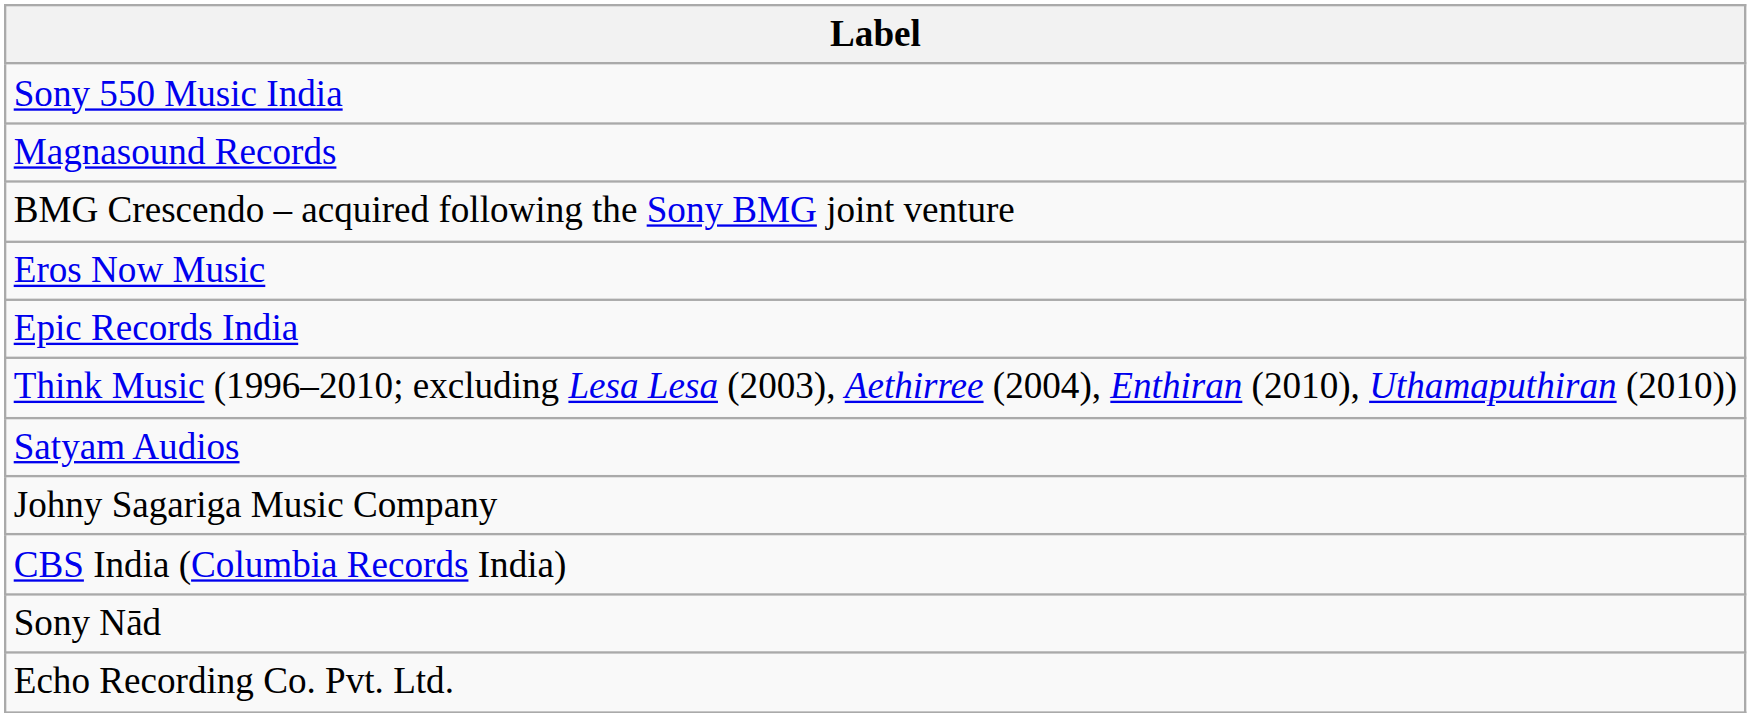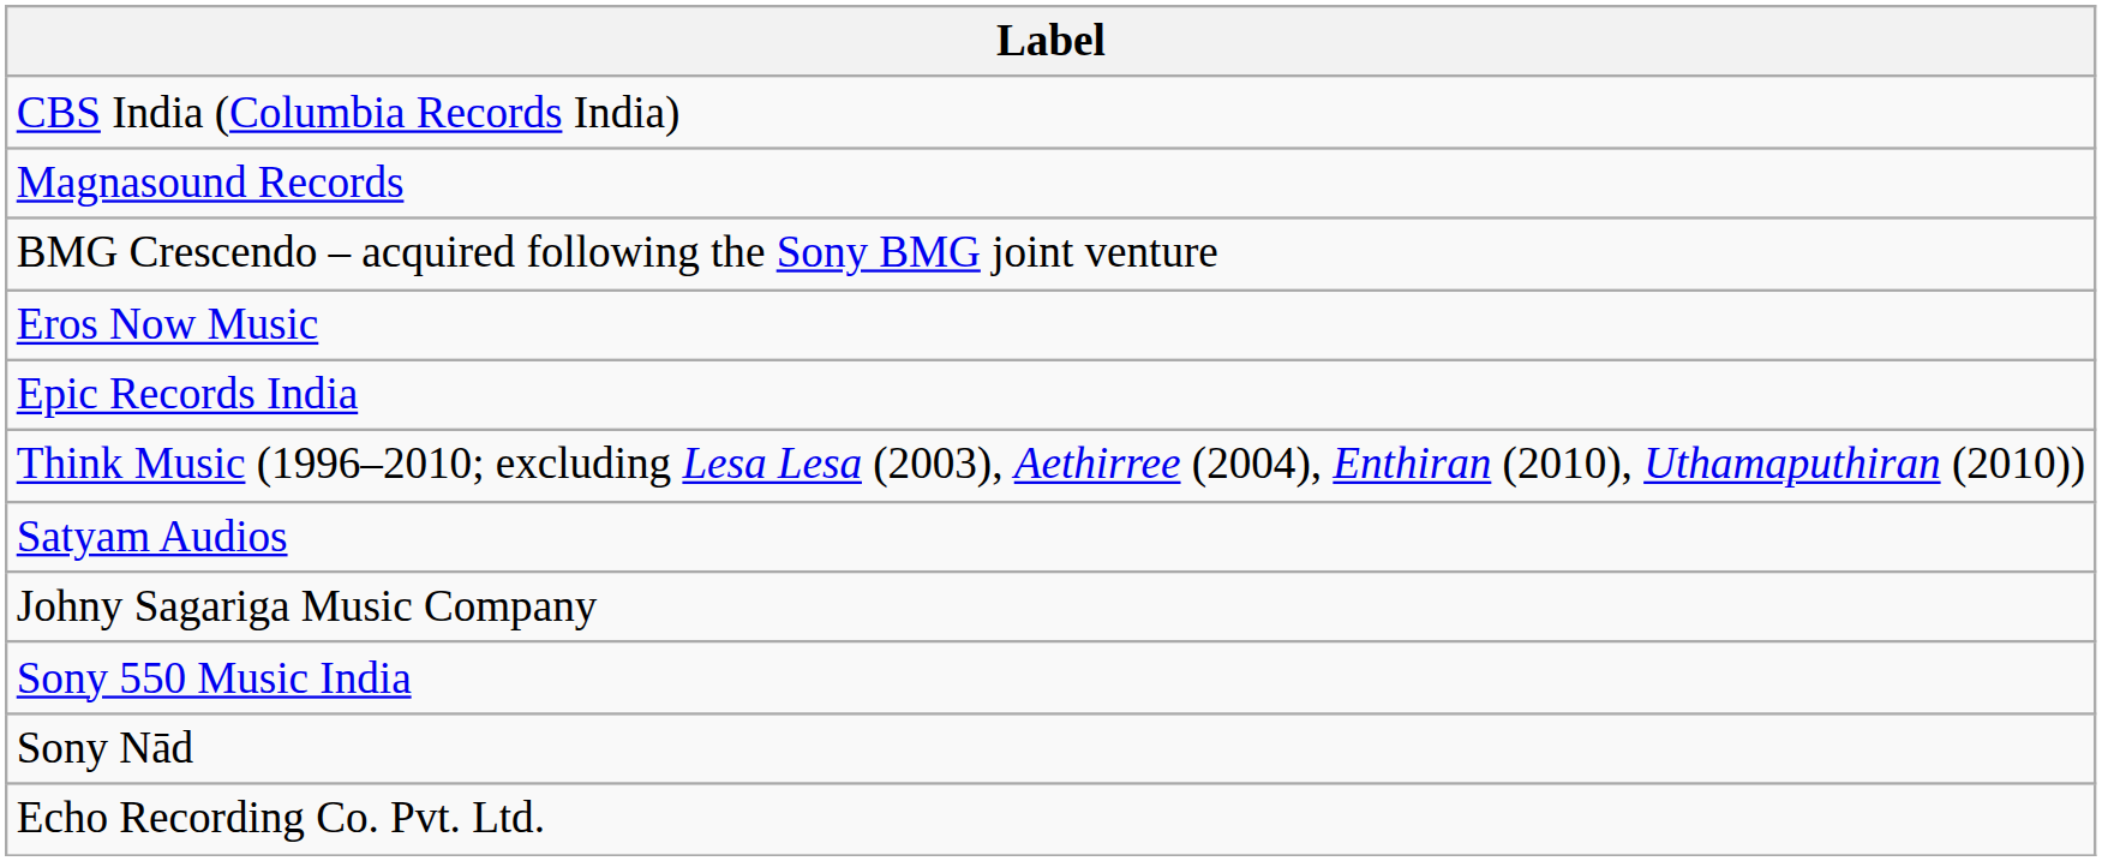row 2 | column 1: Sony 550 Music India -> CBS India (Columbia Records India)
row 10 | column 1: CBS India (Columbia Records India) -> Sony 550 Music India
